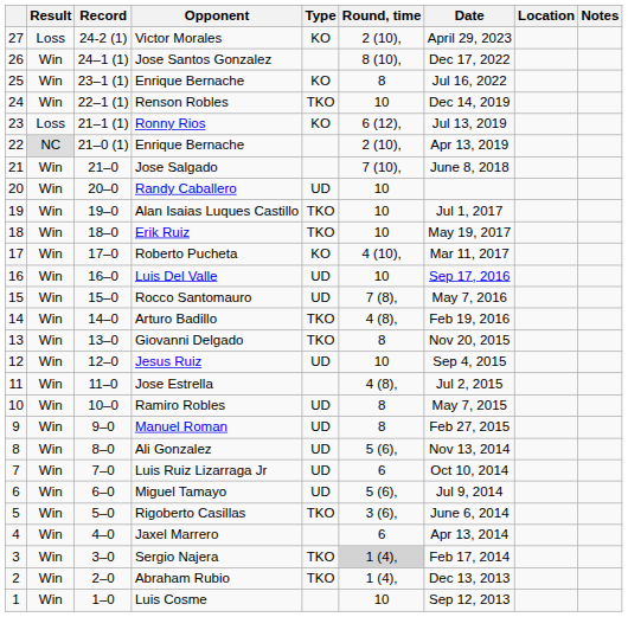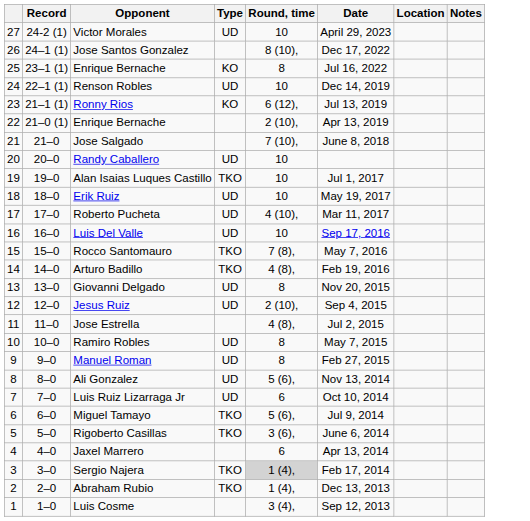- column: Result | Loss | Win | Win | Win | Loss | NC | Win | Win | Win | Win | Win | Win | Win | Win | Win | Win | Win | Win | Win | Win | Win | Win | Win | Win | Win | Win | Win
Victor Morales | Type: KO -> UD
Victor Morales | Round, time: 2 (10), -> 10
Renson Robles | Type: TKO -> UD
Erik Ruiz | Type: TKO -> UD
Roberto Pucheta | Type: KO -> UD
Rocco Santomauro | Type: UD -> TKO
Giovanni Delgado | Type: TKO -> UD
Jesus Ruiz | Round, time: 10 -> 2 (10),
Miguel Tamayo | Type: UD -> TKO
Luis Cosme | Round, time: 10 -> 3 (4),
